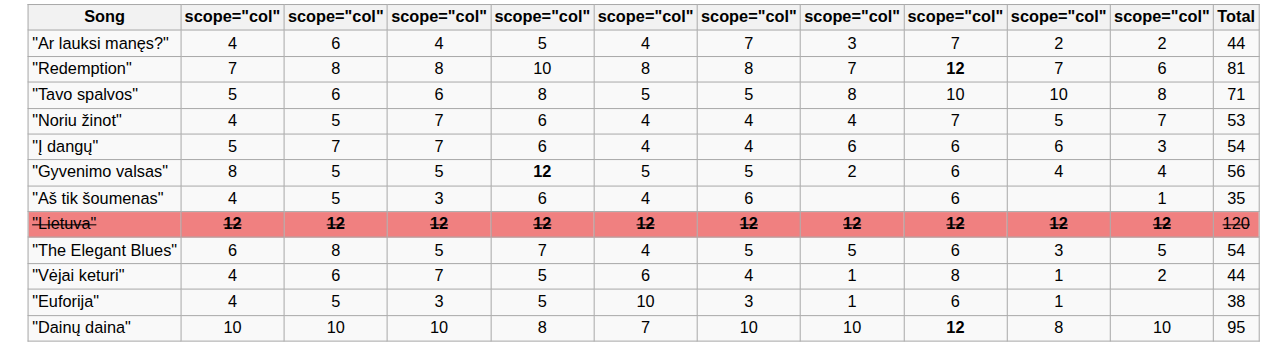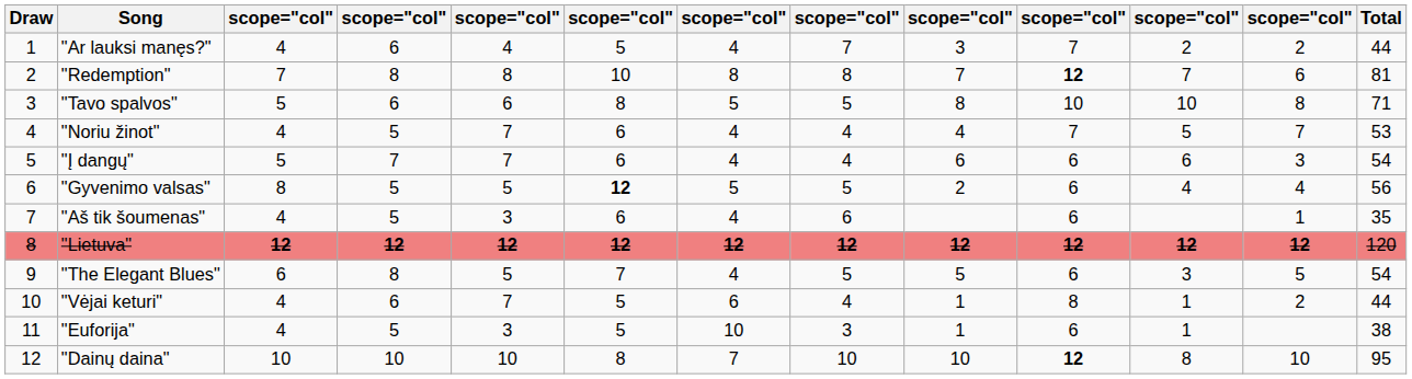+ column: Draw | 1 | 2 | 3 | 4 | 5 | 6 | 7 | 8 | 9 | 10 | 11 | 12
